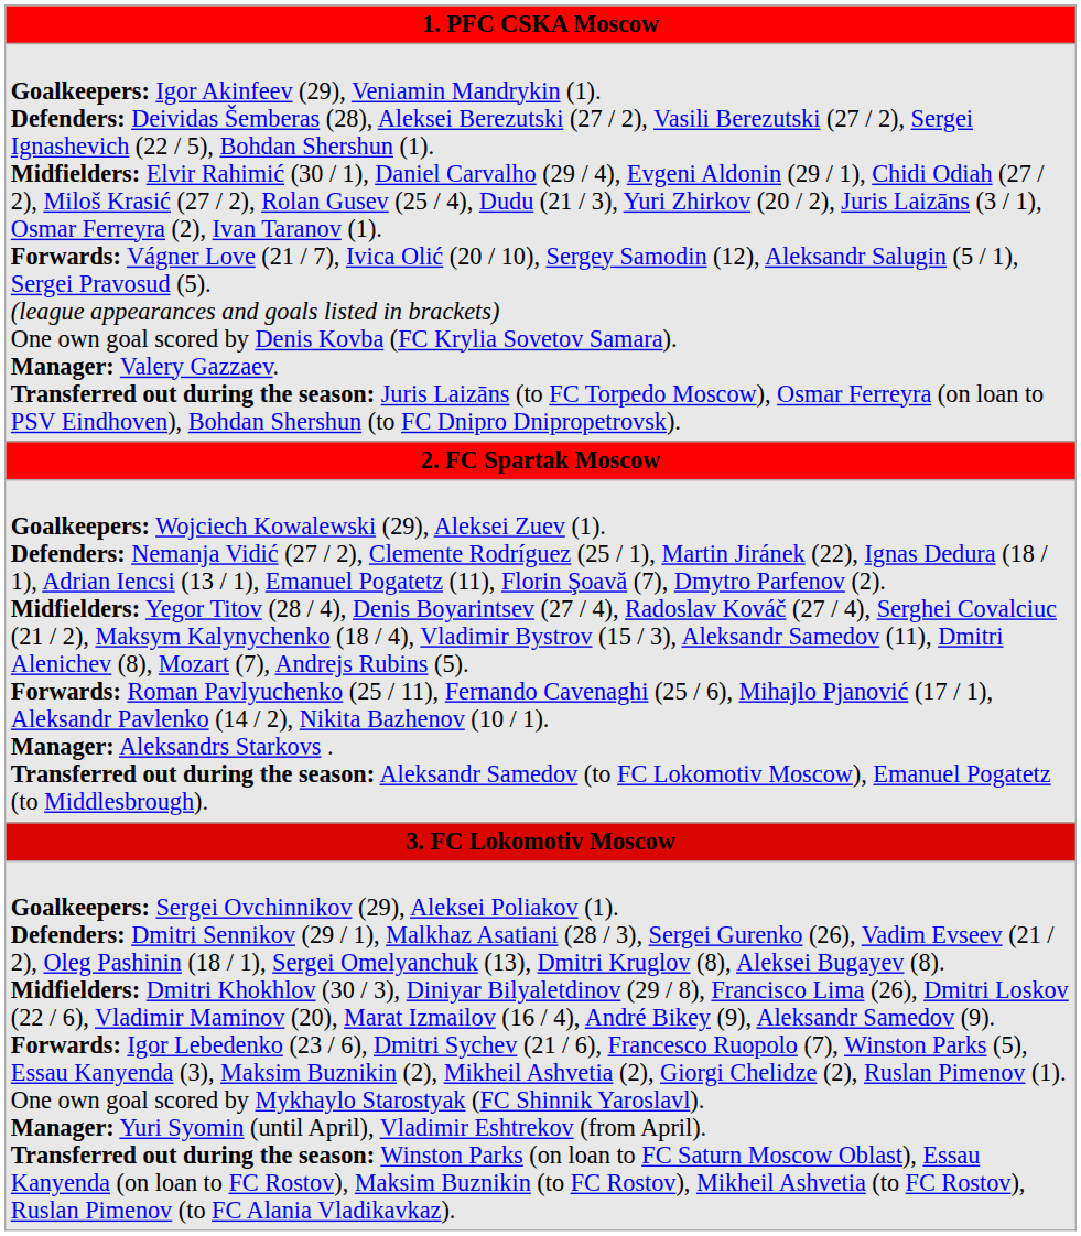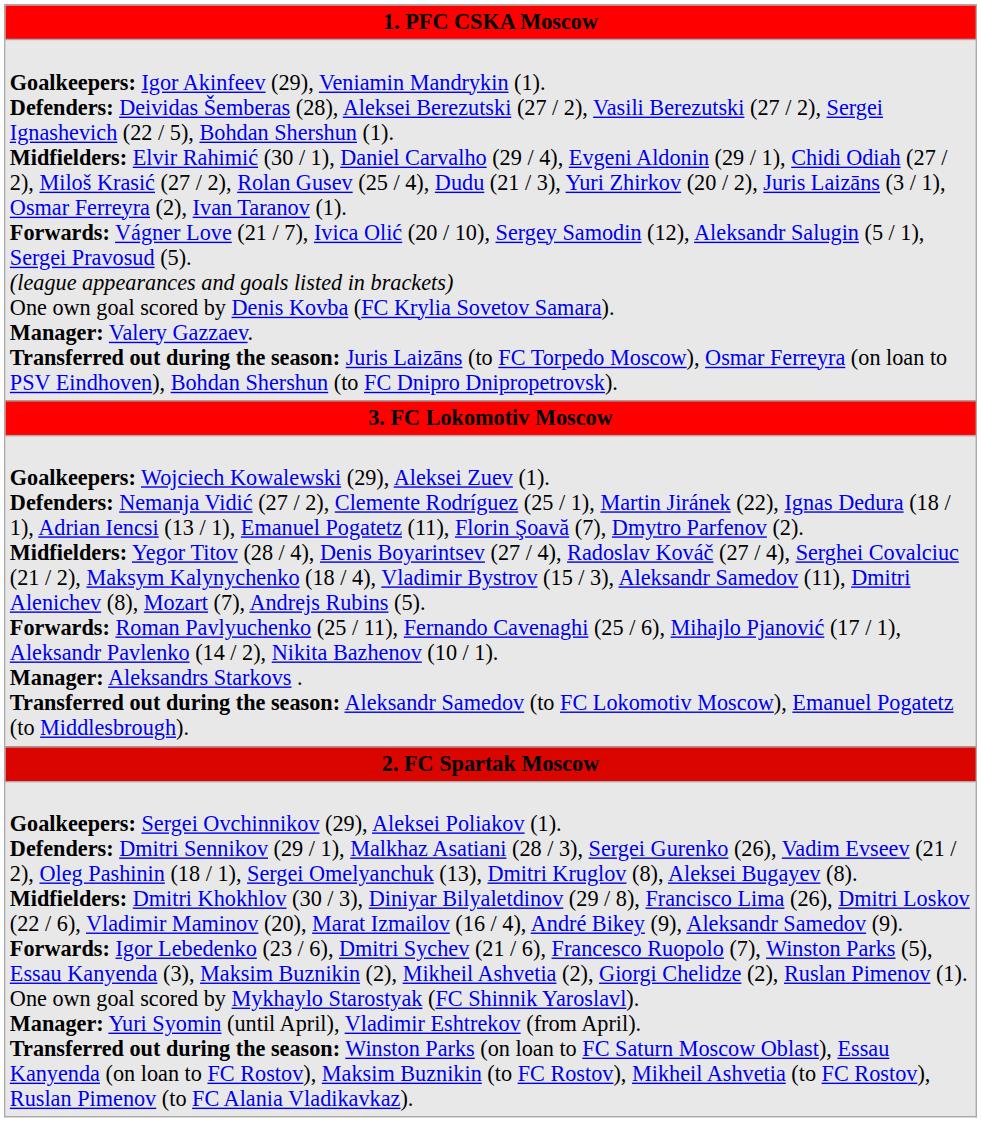row 3 | column 1: 2. FC Spartak Moscow -> 3. FC Lokomotiv Moscow
row 5 | column 1: 3. FC Lokomotiv Moscow -> 2. FC Spartak Moscow
